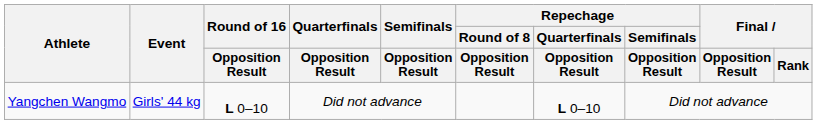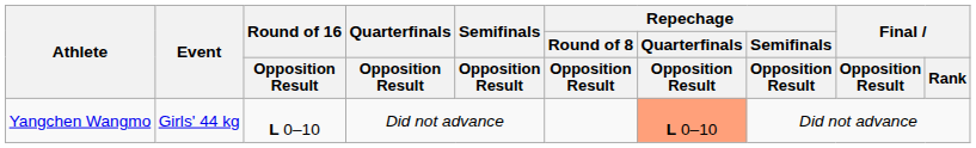Yangchen Wangmo | Repechage / Quarterfinals / Opposition Result: no background -> lightsalmon background
